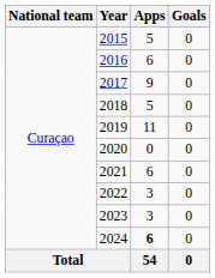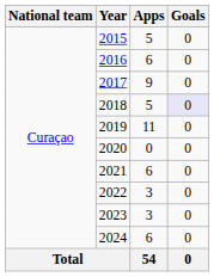2018 | Goals: no background -> lavender background
2024 | Apps: bold -> normal
